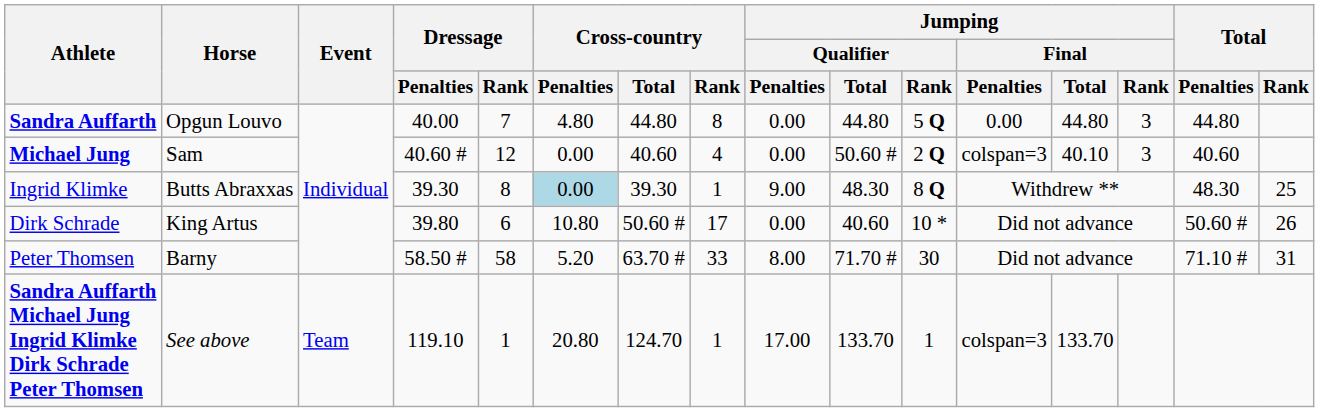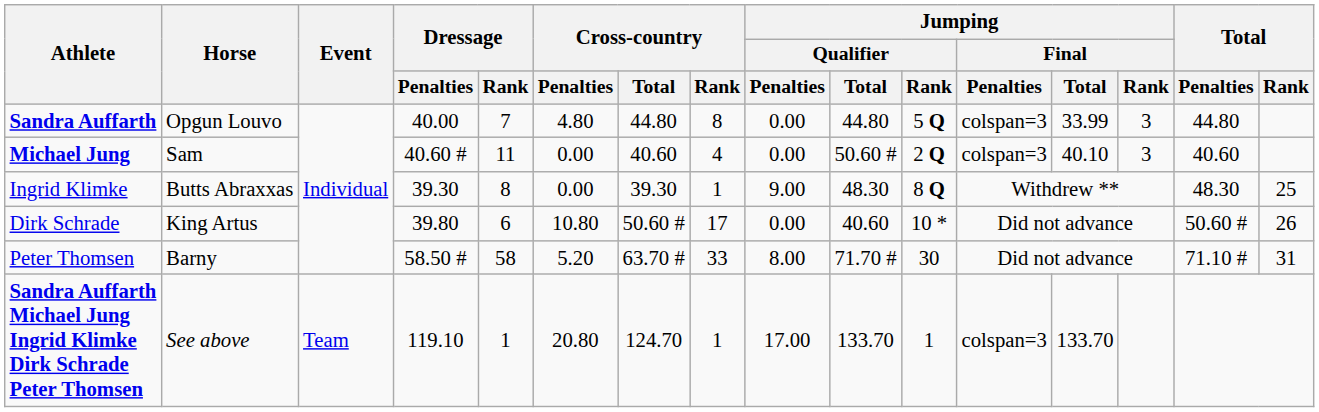Sandra Auffarth | Jumping / Final / Penalties: 0.00 -> colspan=3
Sandra Auffarth | Jumping / Final / Total: 44.80 -> 33.99
Michael Jung | Dressage / Rank: 12 -> 11
Ingrid Klimke | Cross-country / Penalties: lightblue background -> no background
